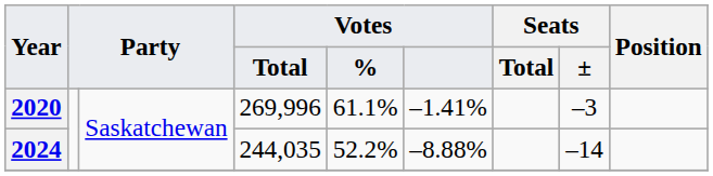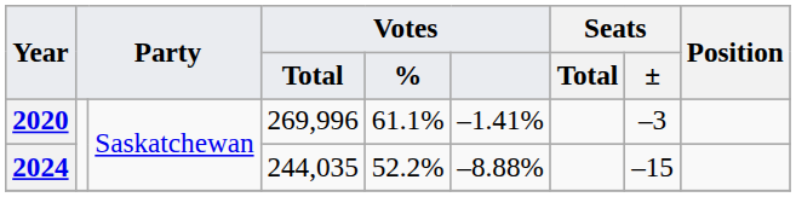2024 | Seats / ±: –14 -> –15
